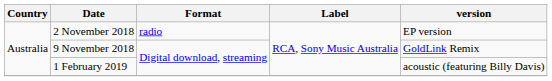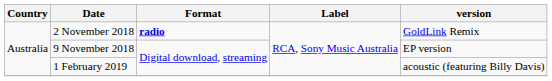2 November 2018 | Format: normal -> bold
2 November 2018 | version: EP version -> GoldLink Remix
9 November 2018 | version: GoldLink Remix -> EP version
